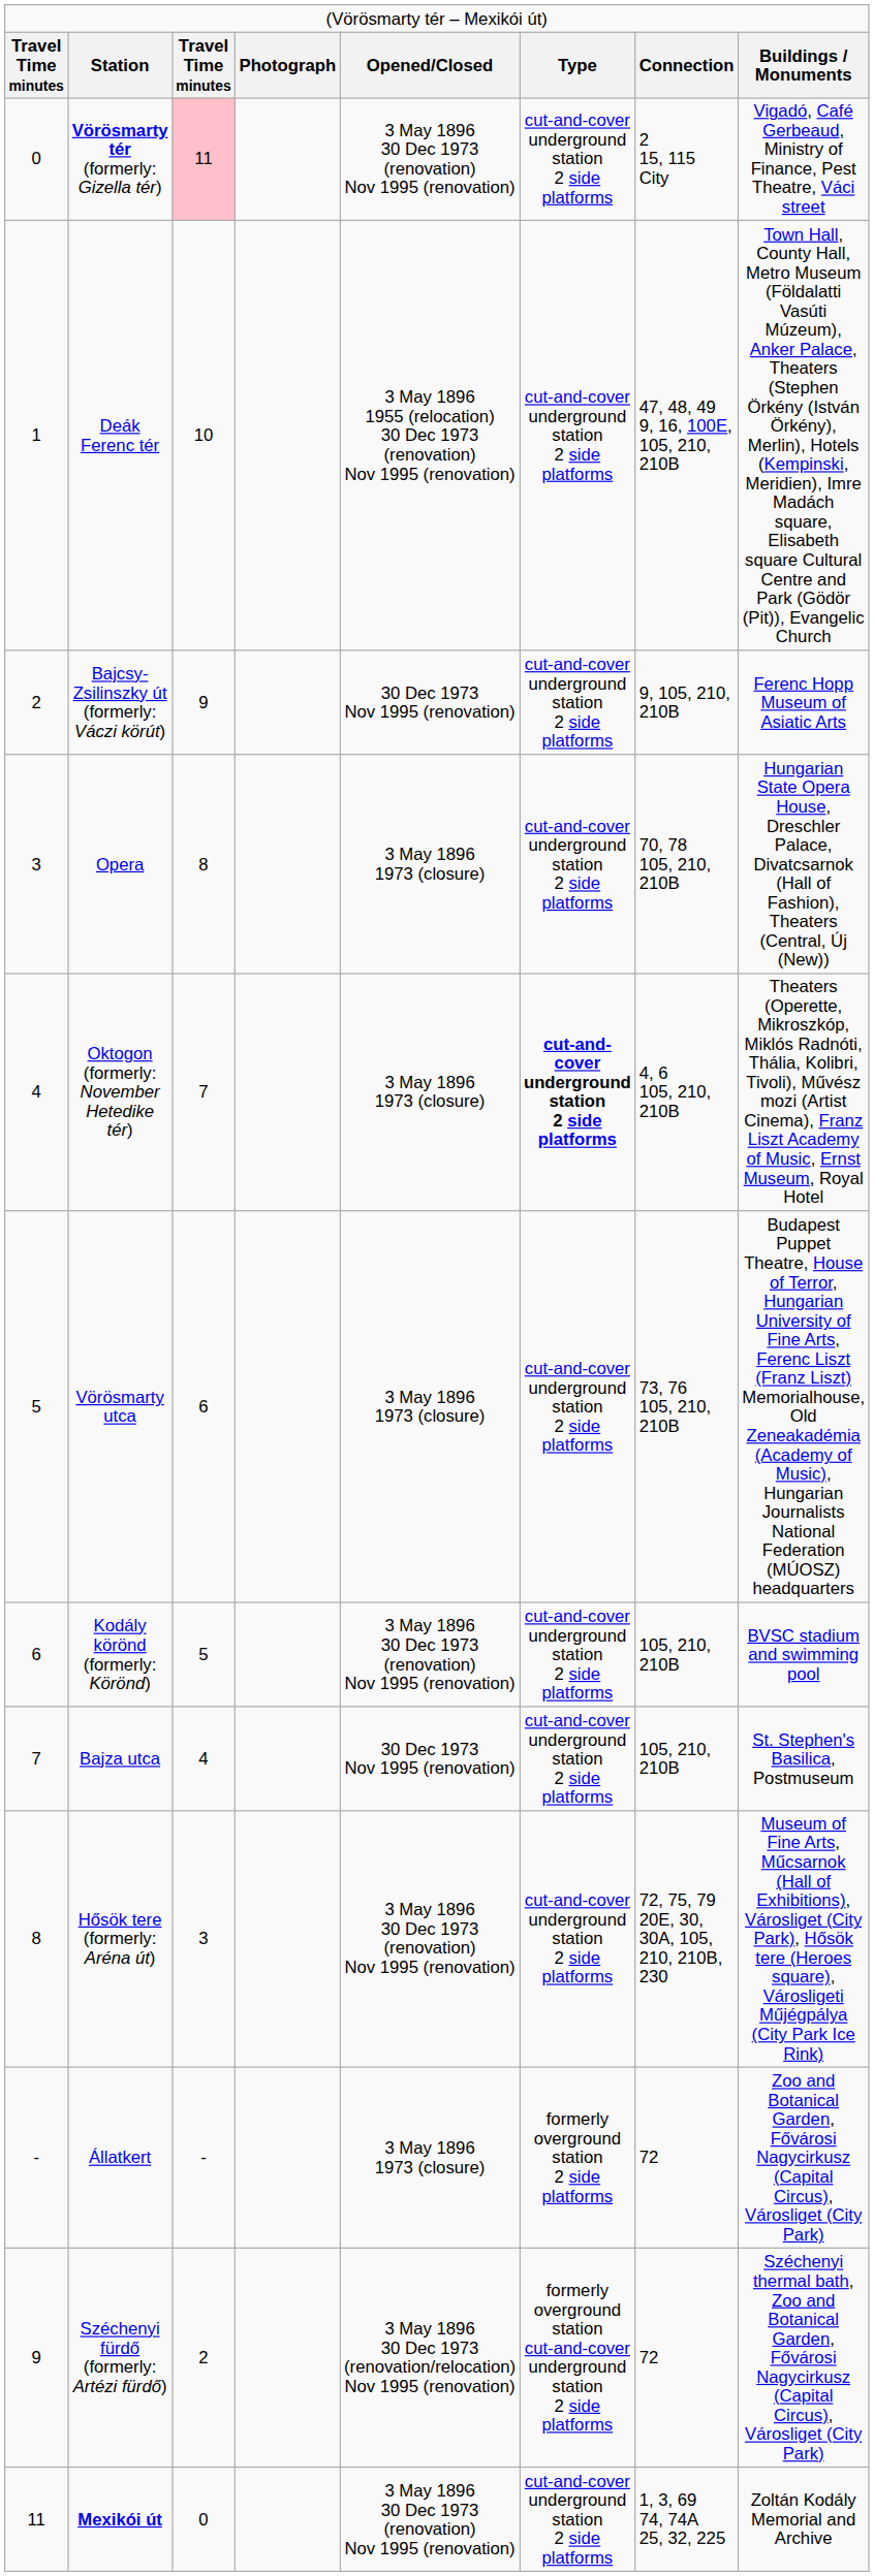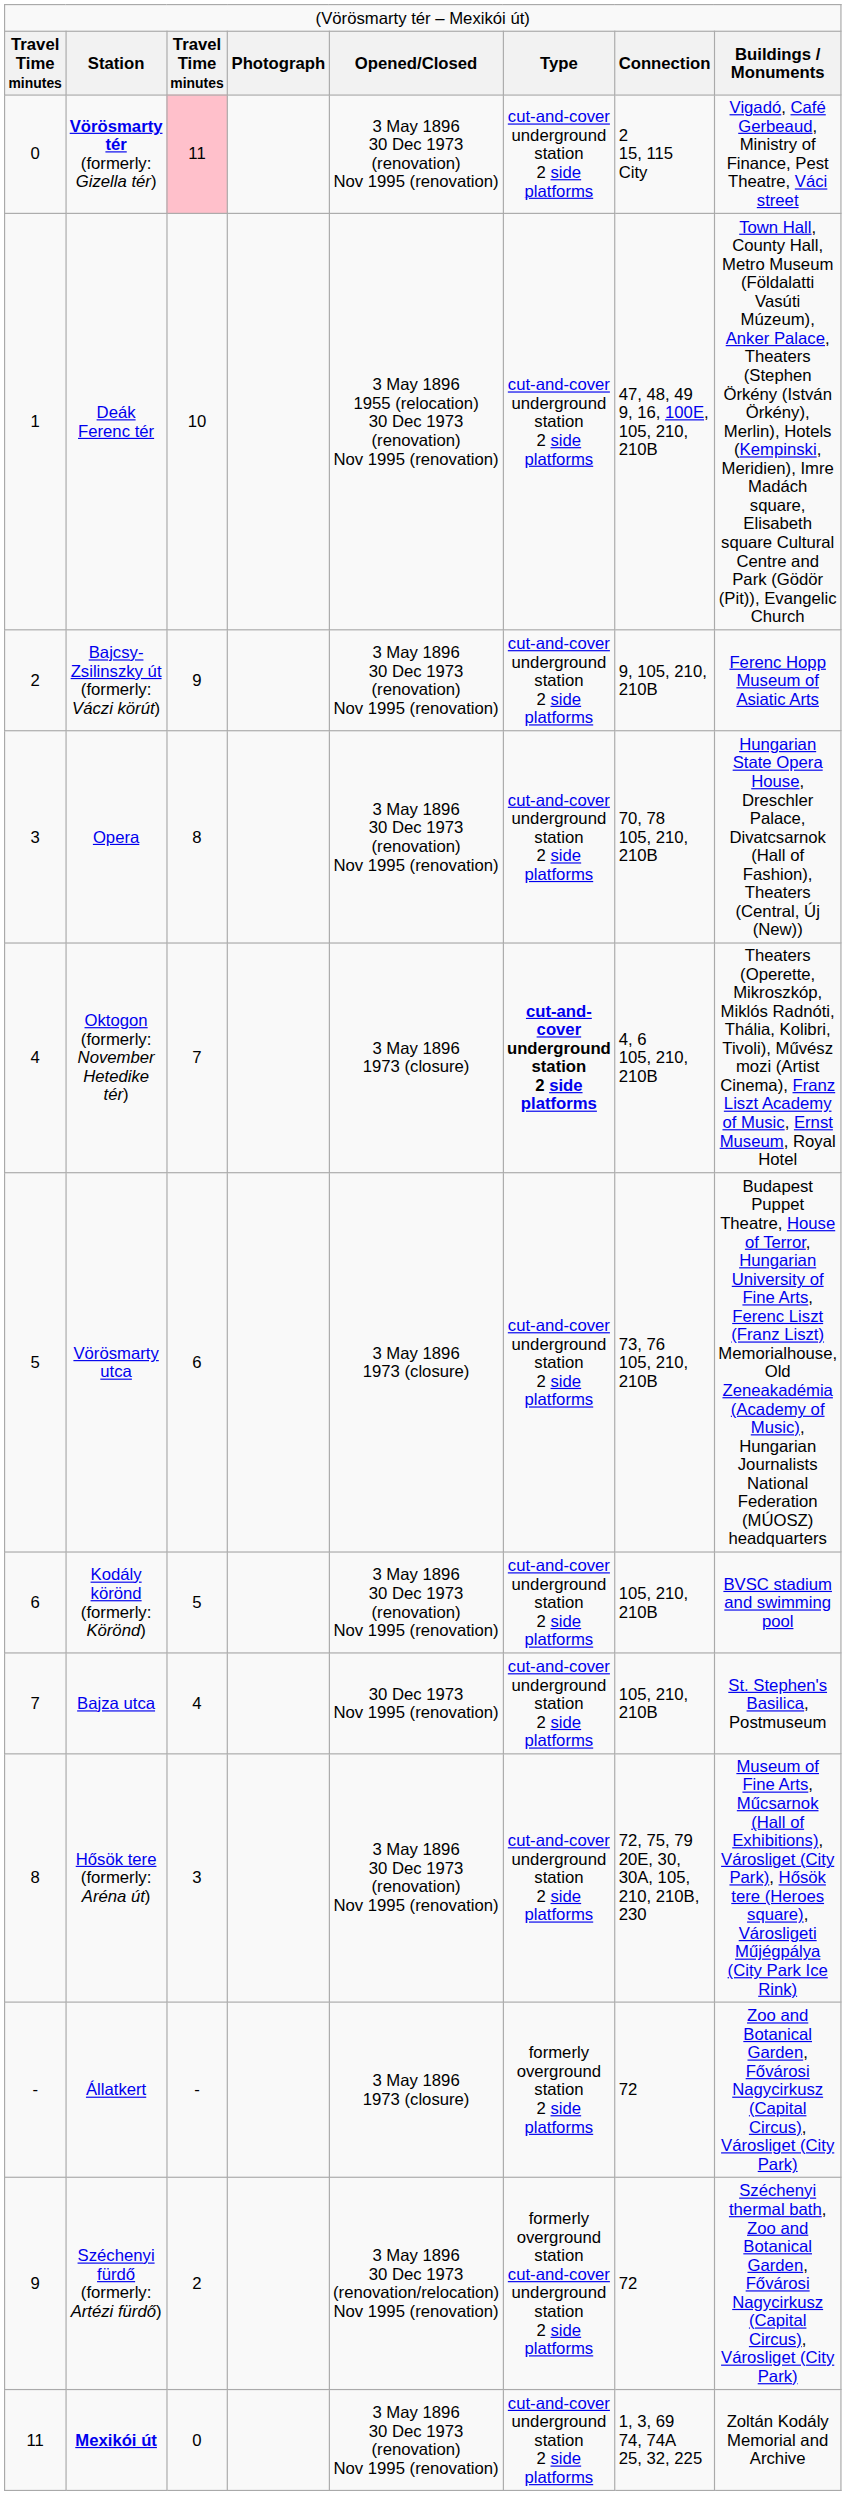Bajcsy-Zsilinszky út (formerly: Váczi körút) | column 5: 30 Dec 1973 Nov 1995 (renovation) -> 3 May 1896 30 Dec 1973 (renovation) Nov 1995 (renovation)
Opera | column 5: 3 May 1896 1973 (closure) -> 3 May 1896 30 Dec 1973 (renovation) Nov 1995 (renovation)
